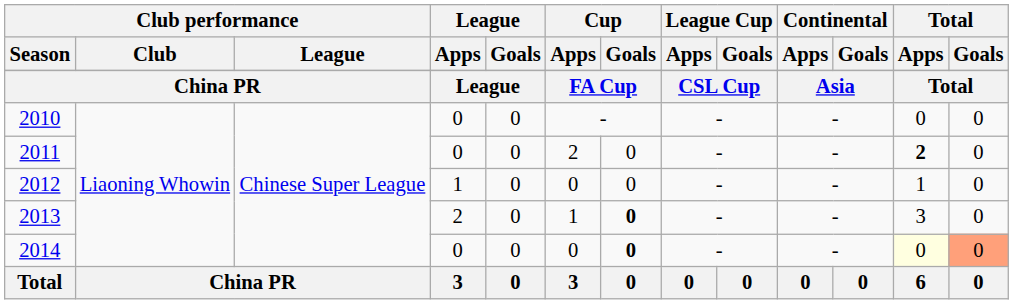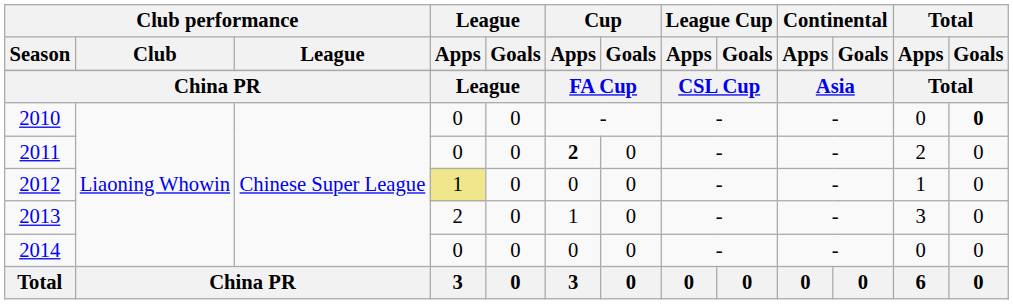2010 | Total / Goals: normal -> bold
2011 | Cup / Apps: normal -> bold
2011 | Total / Apps: bold -> normal
2012 | League / Apps: no background -> khaki background
2013 | Cup / Goals: bold -> normal
2014 | Cup / Goals: bold -> normal
2014 | Total / Apps: lightyellow background -> no background
2014 | Total / Goals: lightsalmon background -> no background
